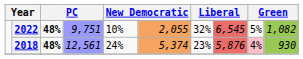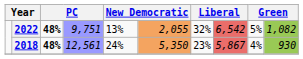2022 | column 5: 10% -> 13%
2022 | column 8: 6,545 -> 6,542
2018 | column 6: 5,374 -> 5,350
2018 | column 8: 5,876 -> 5,867
2018 | column 9: pink background -> no background
